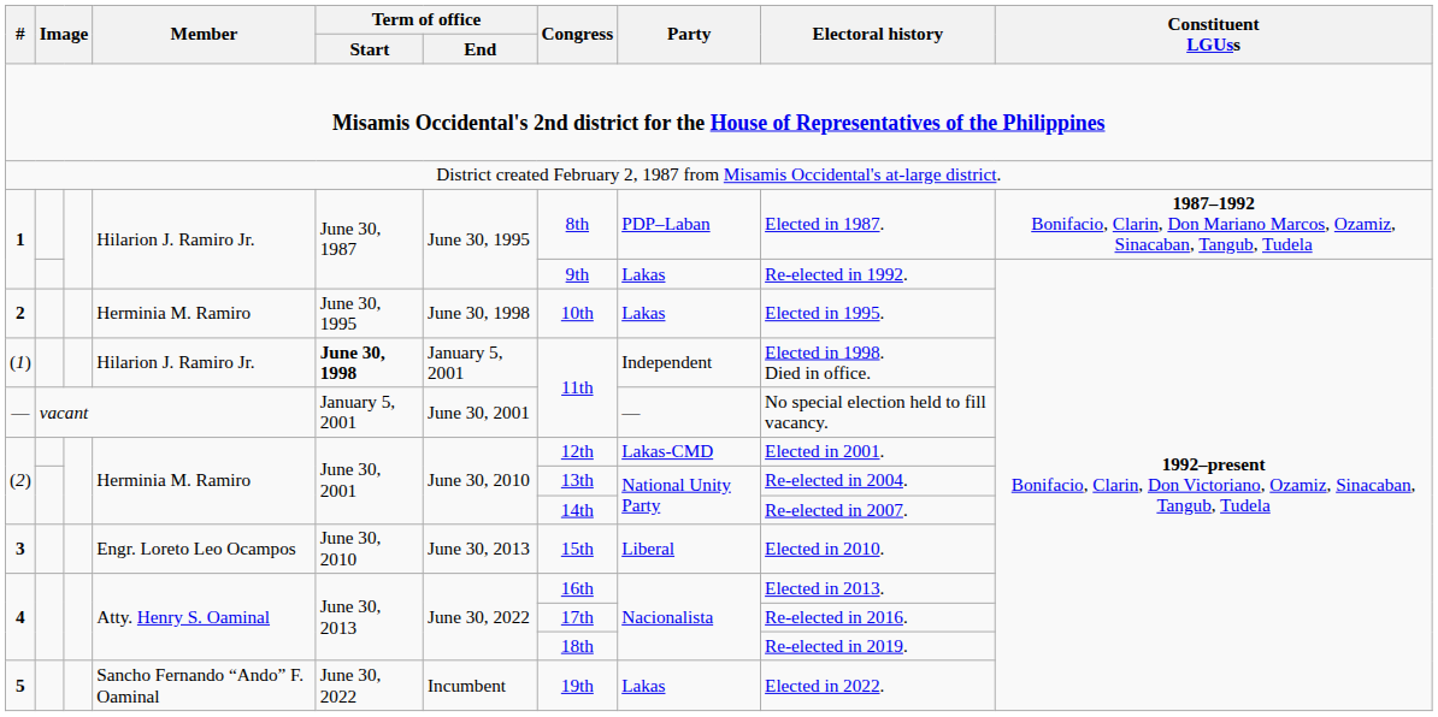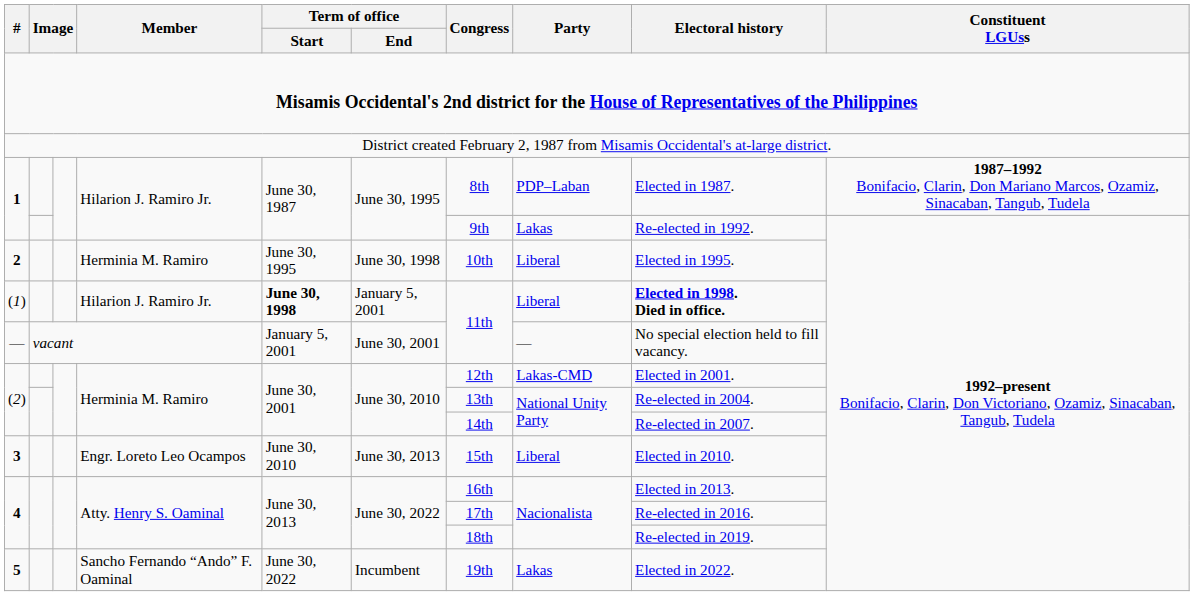2 | Party: Lakas -> Liberal
(1) | Party: Independent -> Liberal
(1) | Electoral history: normal -> bold
